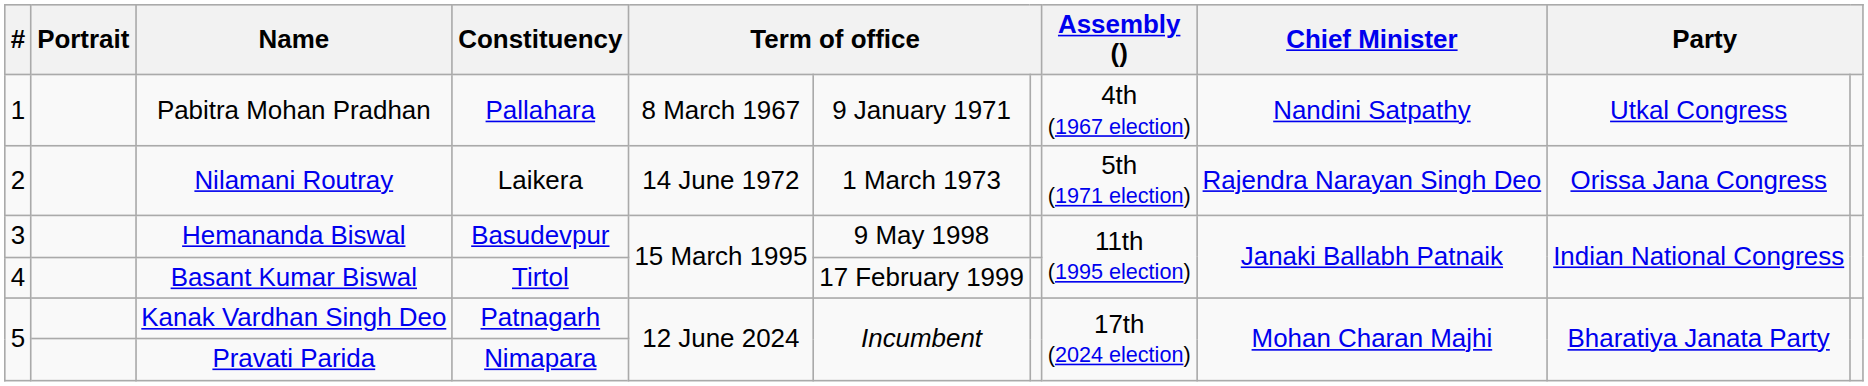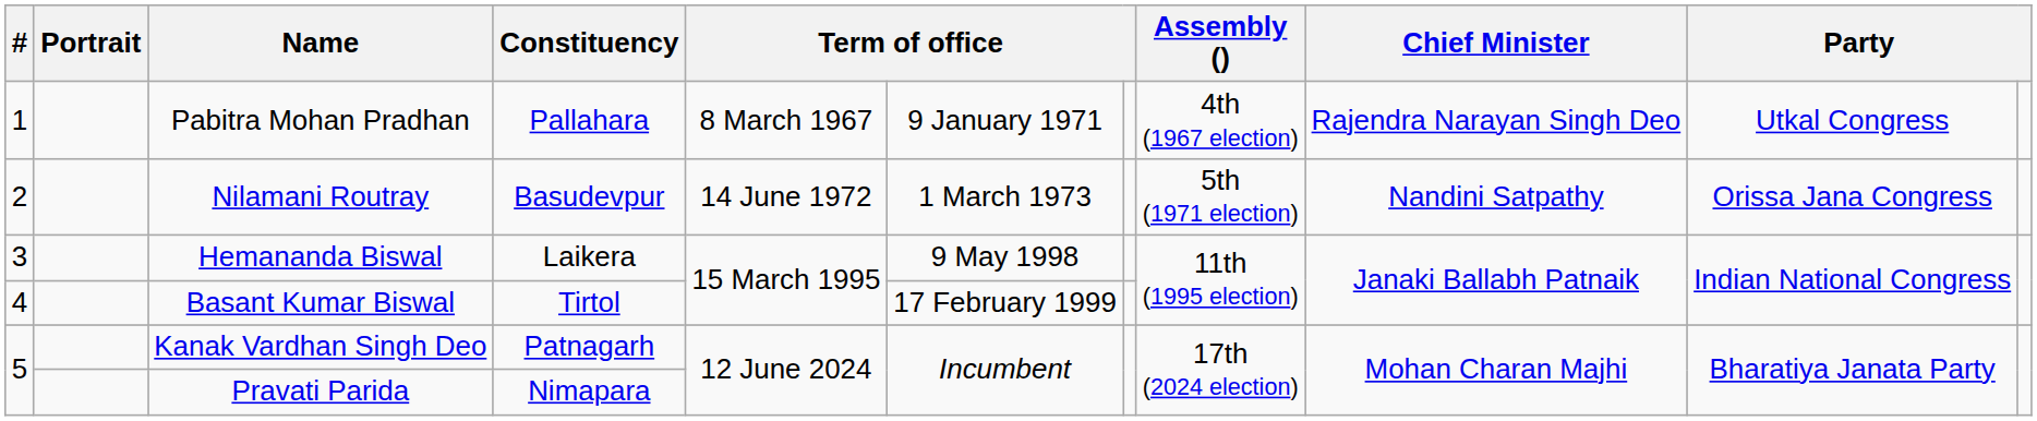Pabitra Mohan Pradhan | Chief Minister: Nandini Satpathy -> Rajendra Narayan Singh Deo
Nilamani Routray | Constituency: Laikera -> Basudevpur
Nilamani Routray | Chief Minister: Rajendra Narayan Singh Deo -> Nandini Satpathy
Hemananda Biswal | Constituency: Basudevpur -> Laikera
